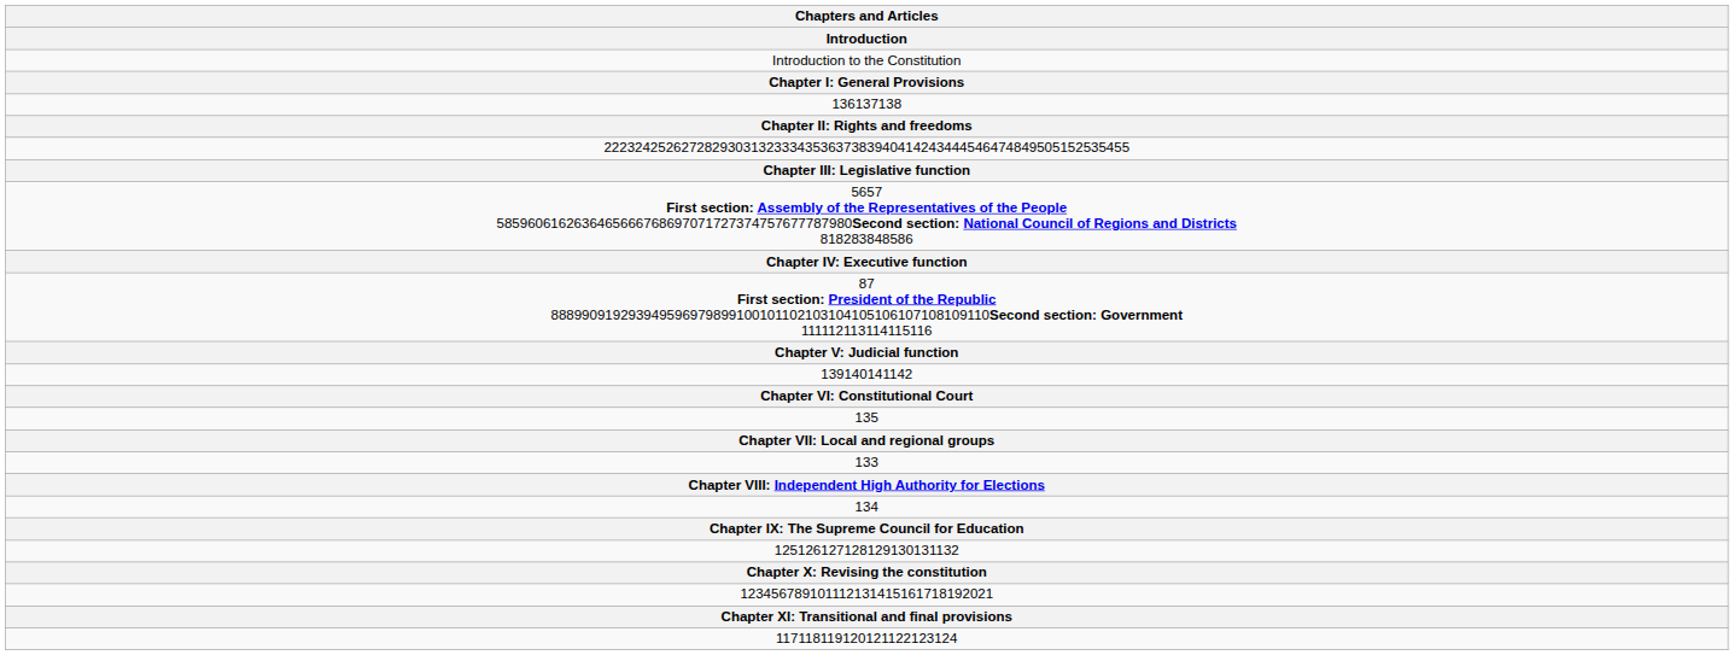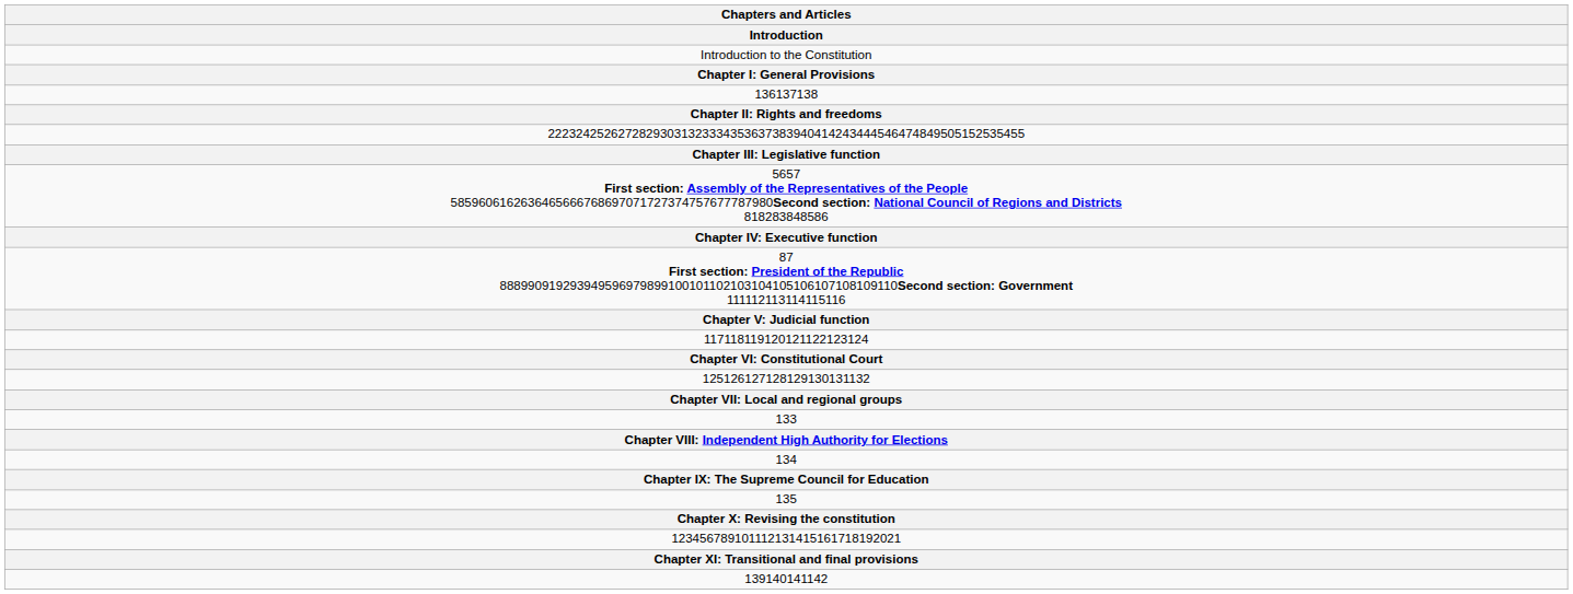row 13 | column 1: 139140141142 -> 117118119120121122123124
row 15 | column 1: 135 -> 125126127128129130131132
row 21 | column 1: 125126127128129130131132 -> 135
row 25 | column 1: 117118119120121122123124 -> 139140141142
